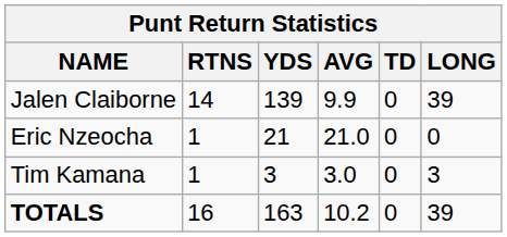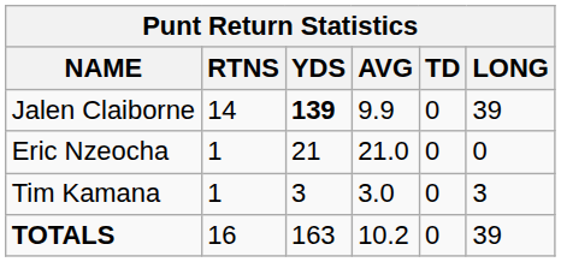Jalen Claiborne | YDS: normal -> bold
